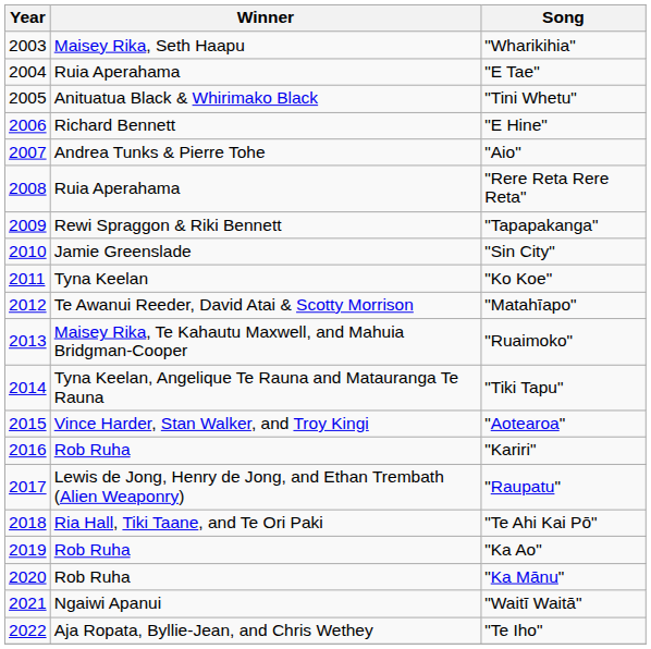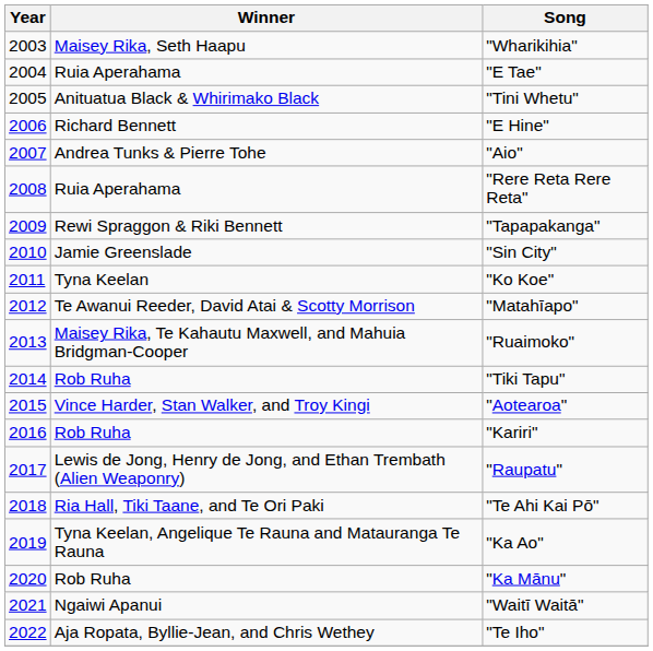"Tiki Tapu" | Winner: Tyna Keelan, Angelique Te Rauna and Matauranga Te Rauna -> Rob Ruha
"Ka Ao" | Winner: Rob Ruha -> Tyna Keelan, Angelique Te Rauna and Matauranga Te Rauna
